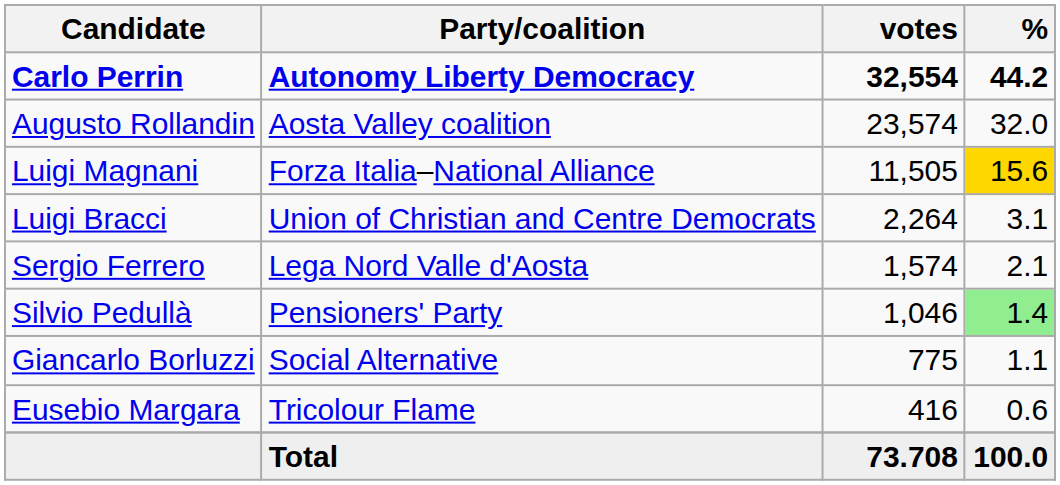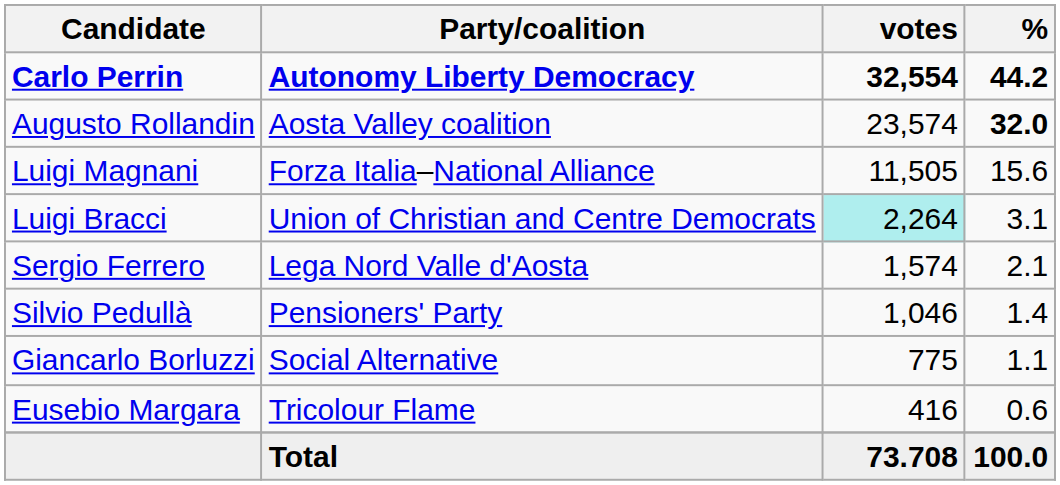Augusto Rollandin | %: normal -> bold
Luigi Magnani | %: gold background -> no background
Luigi Bracci | votes: no background -> paleturquoise background
Silvio Pedullà | %: lightgreen background -> no background
